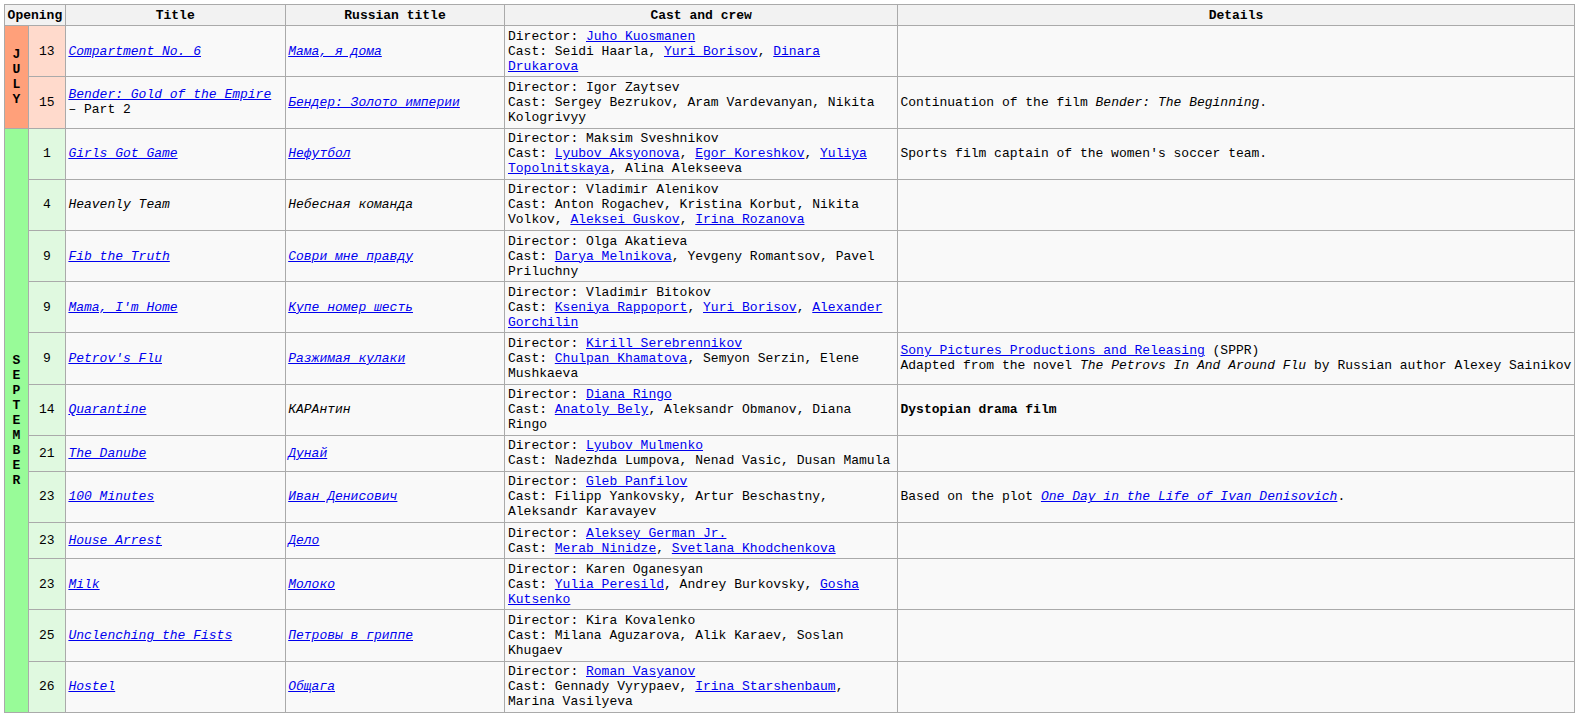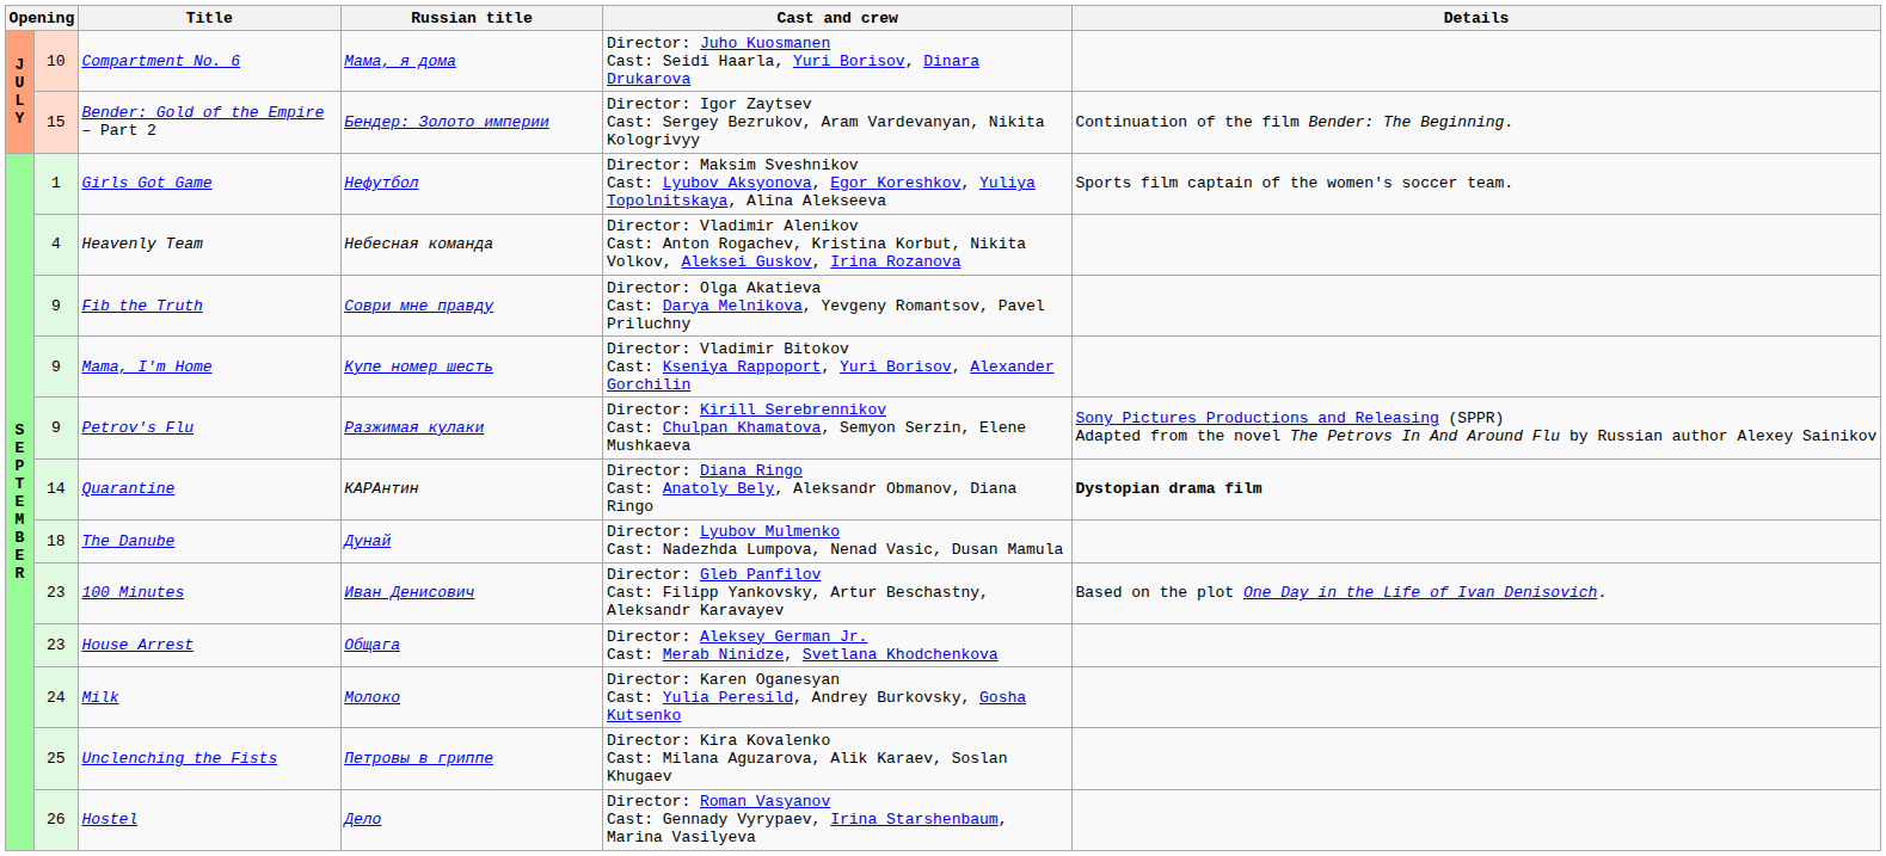Compartment No. 6 | column 2: 13 -> 10
The Danube | column 2: 21 -> 18
House Arrest | Russian title: Дело -> Общага
Milk | column 2: 23 -> 24
Hostel | Russian title: Общага -> Дело
